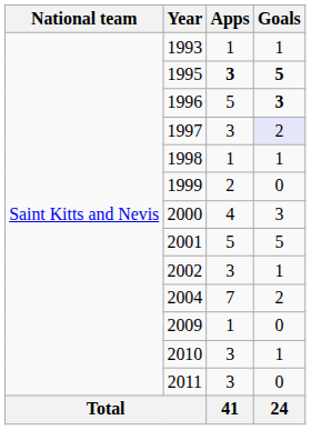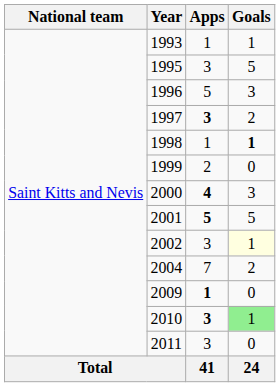1995 | Apps: bold -> normal
1995 | Goals: bold -> normal
1996 | Goals: bold -> normal
1997 | Apps: normal -> bold
1997 | Goals: lavender background -> no background
1998 | Goals: normal -> bold
2000 | Apps: normal -> bold
2001 | Apps: normal -> bold
2002 | Goals: no background -> lightyellow background
2009 | Apps: normal -> bold
2010 | Apps: normal -> bold
2010 | Goals: no background -> lightgreen background
